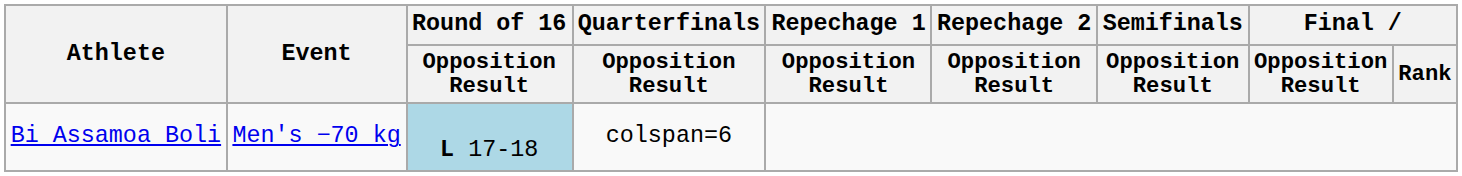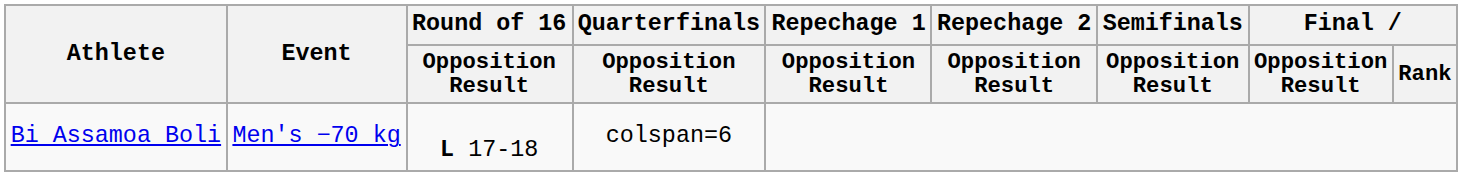Bi Assamoa Boli | Round of 16 / Opposition Result: lightblue background -> no background
